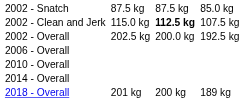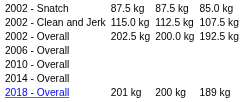2002 - Clean and Jerk | column 3: bold -> normal
